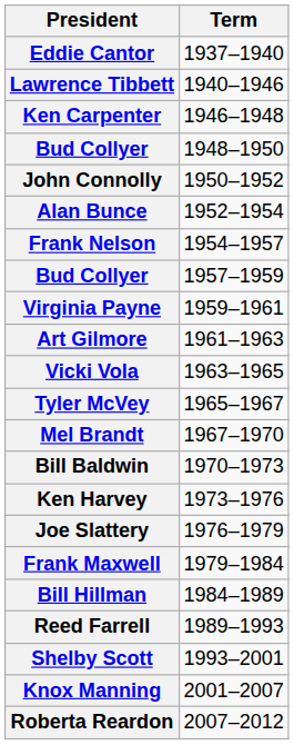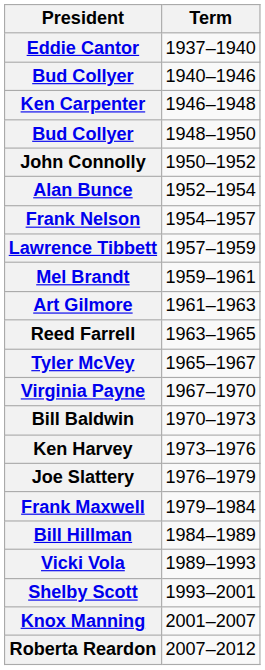row 3 | President: Lawrence Tibbett -> Bud Collyer
row 9 | President: Bud Collyer -> Lawrence Tibbett
row 10 | President: Virginia Payne -> Mel Brandt
row 12 | President: Vicki Vola -> Reed Farrell
row 14 | President: Mel Brandt -> Virginia Payne
row 20 | President: Reed Farrell -> Vicki Vola
